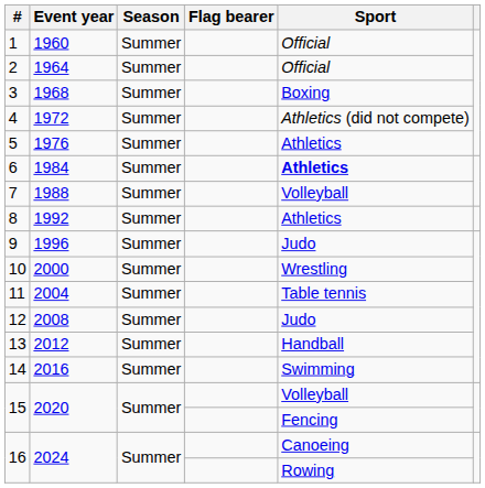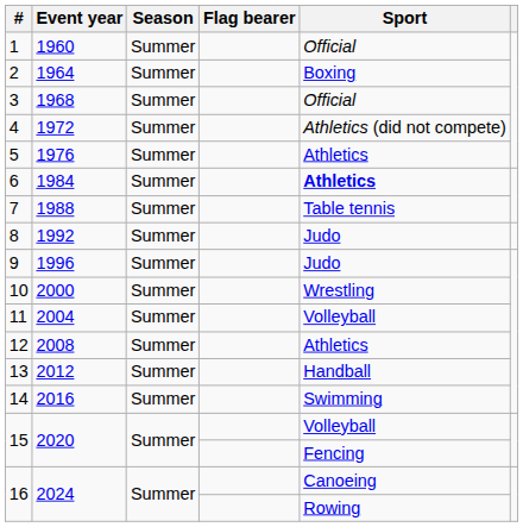2 | Sport: Official -> Boxing
3 | Sport: Boxing -> Official
7 | Sport: Volleyball -> Table tennis
8 | Sport: Athletics -> Judo
11 | Sport: Table tennis -> Volleyball
12 | Sport: Judo -> Athletics
